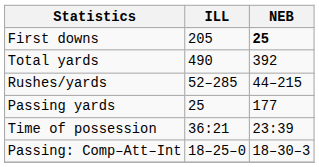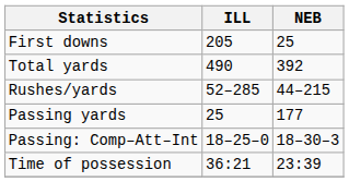First downs | NEB: bold -> normal
rows swapped: Passing: Comp–Att–Int <-> Time of possession
